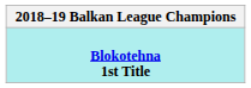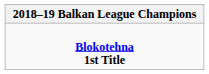row 2 | column 1: paleturquoise background -> no background
